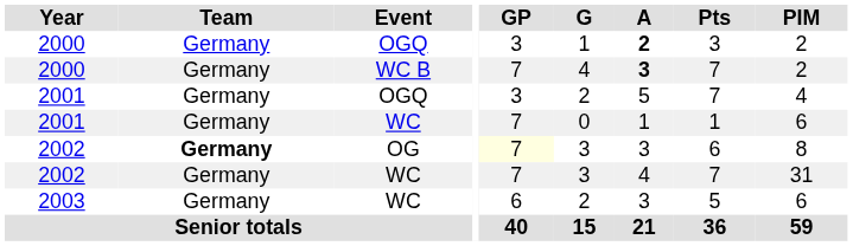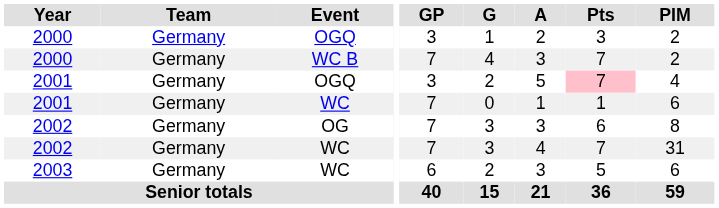2000 / OGQ | A: bold -> normal
2000 / WC B | A: bold -> normal
2001 / OGQ | Pts: no background -> pink background
2002 / OG | Team: bold -> normal
2002 / OG | GP: lightyellow background -> no background
